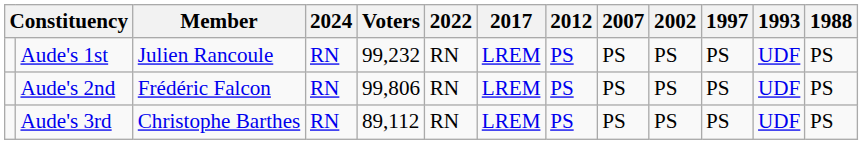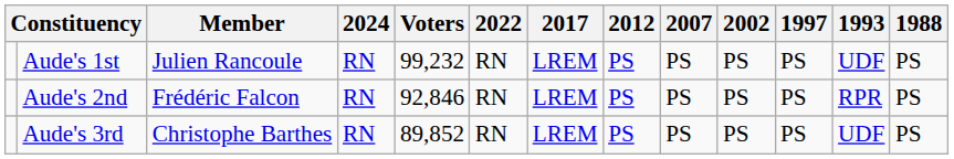Aude's 2nd | Voters: 99,806 -> 92,846
Aude's 2nd | 1993: UDF -> RPR
Aude's 3rd | Voters: 89,112 -> 89,852
